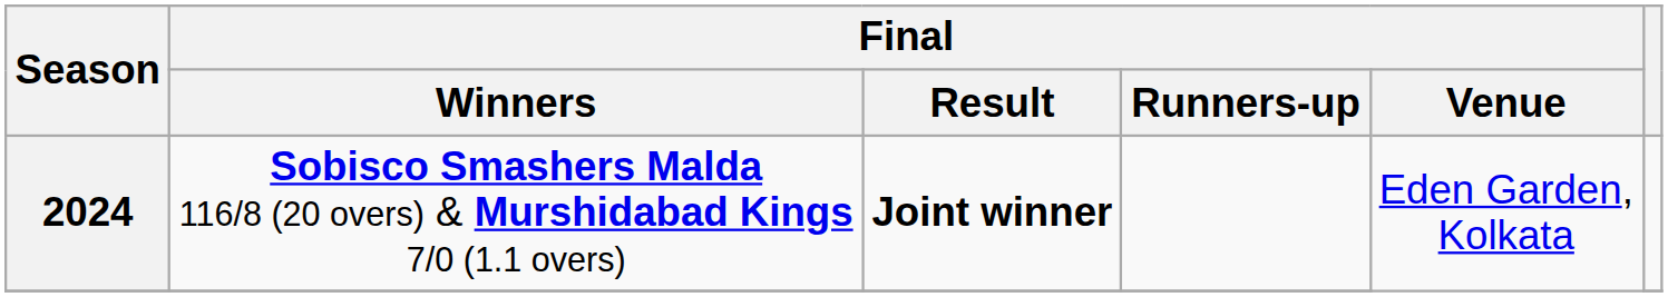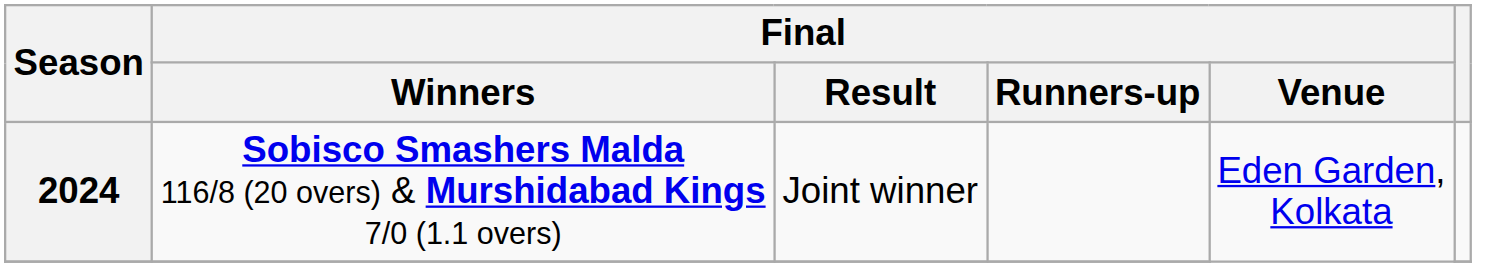2024 | Final / Result: bold -> normal
